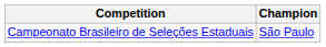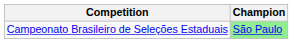Campeonato Brasileiro de Seleções Estaduais | Champion: no background -> lightgreen background
